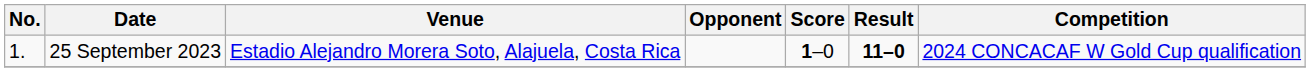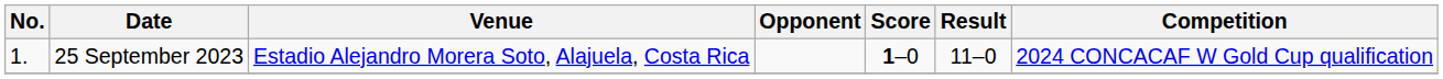25 September 2023 | Result: bold -> normal
